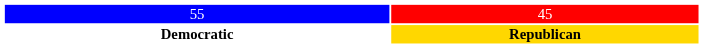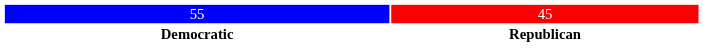Democratic | column 2: gold background -> no background
